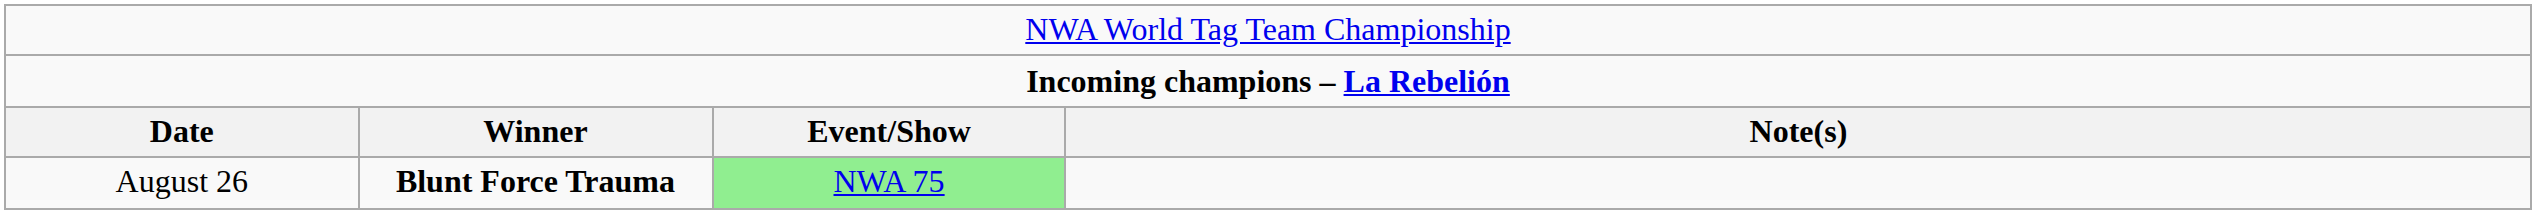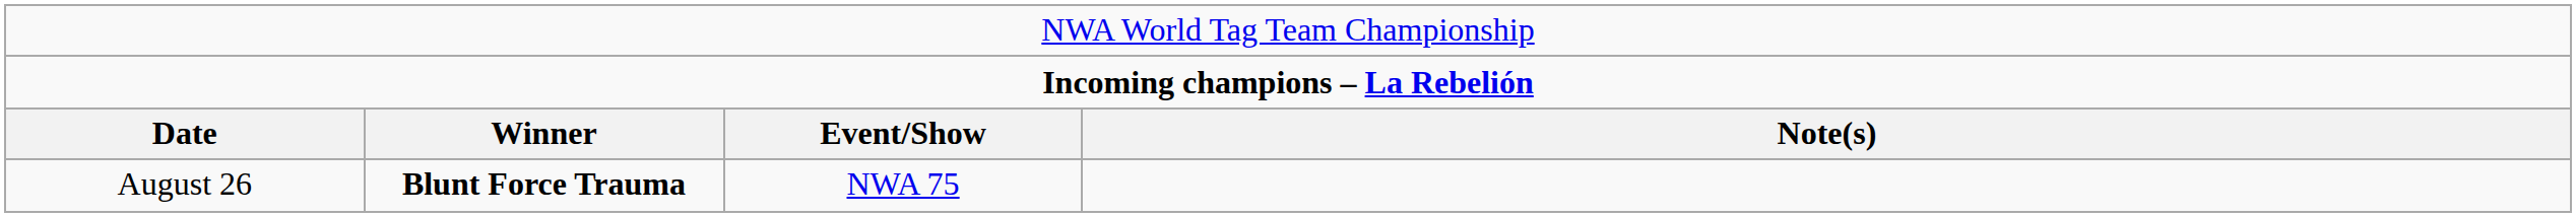August 26 | column 3: lightgreen background -> no background
